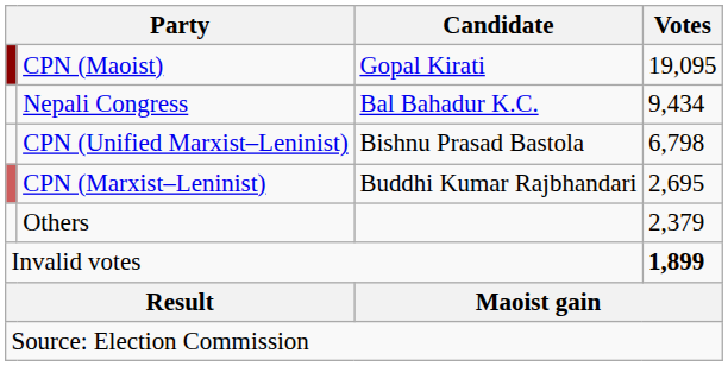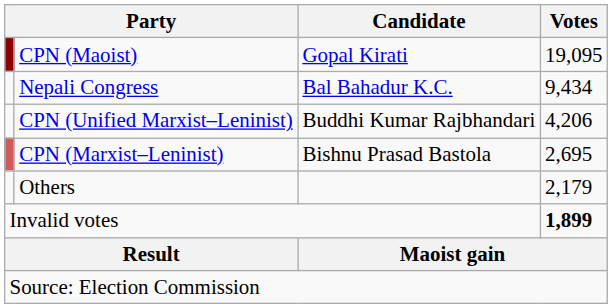CPN (Unified Marxist–Leninist) | Candidate: Bishnu Prasad Bastola -> Buddhi Kumar Rajbhandari
CPN (Unified Marxist–Leninist) | Votes: 6,798 -> 4,206
CPN (Marxist–Leninist) | Candidate: Buddhi Kumar Rajbhandari -> Bishnu Prasad Bastola
Others | Votes: 2,379 -> 2,179
